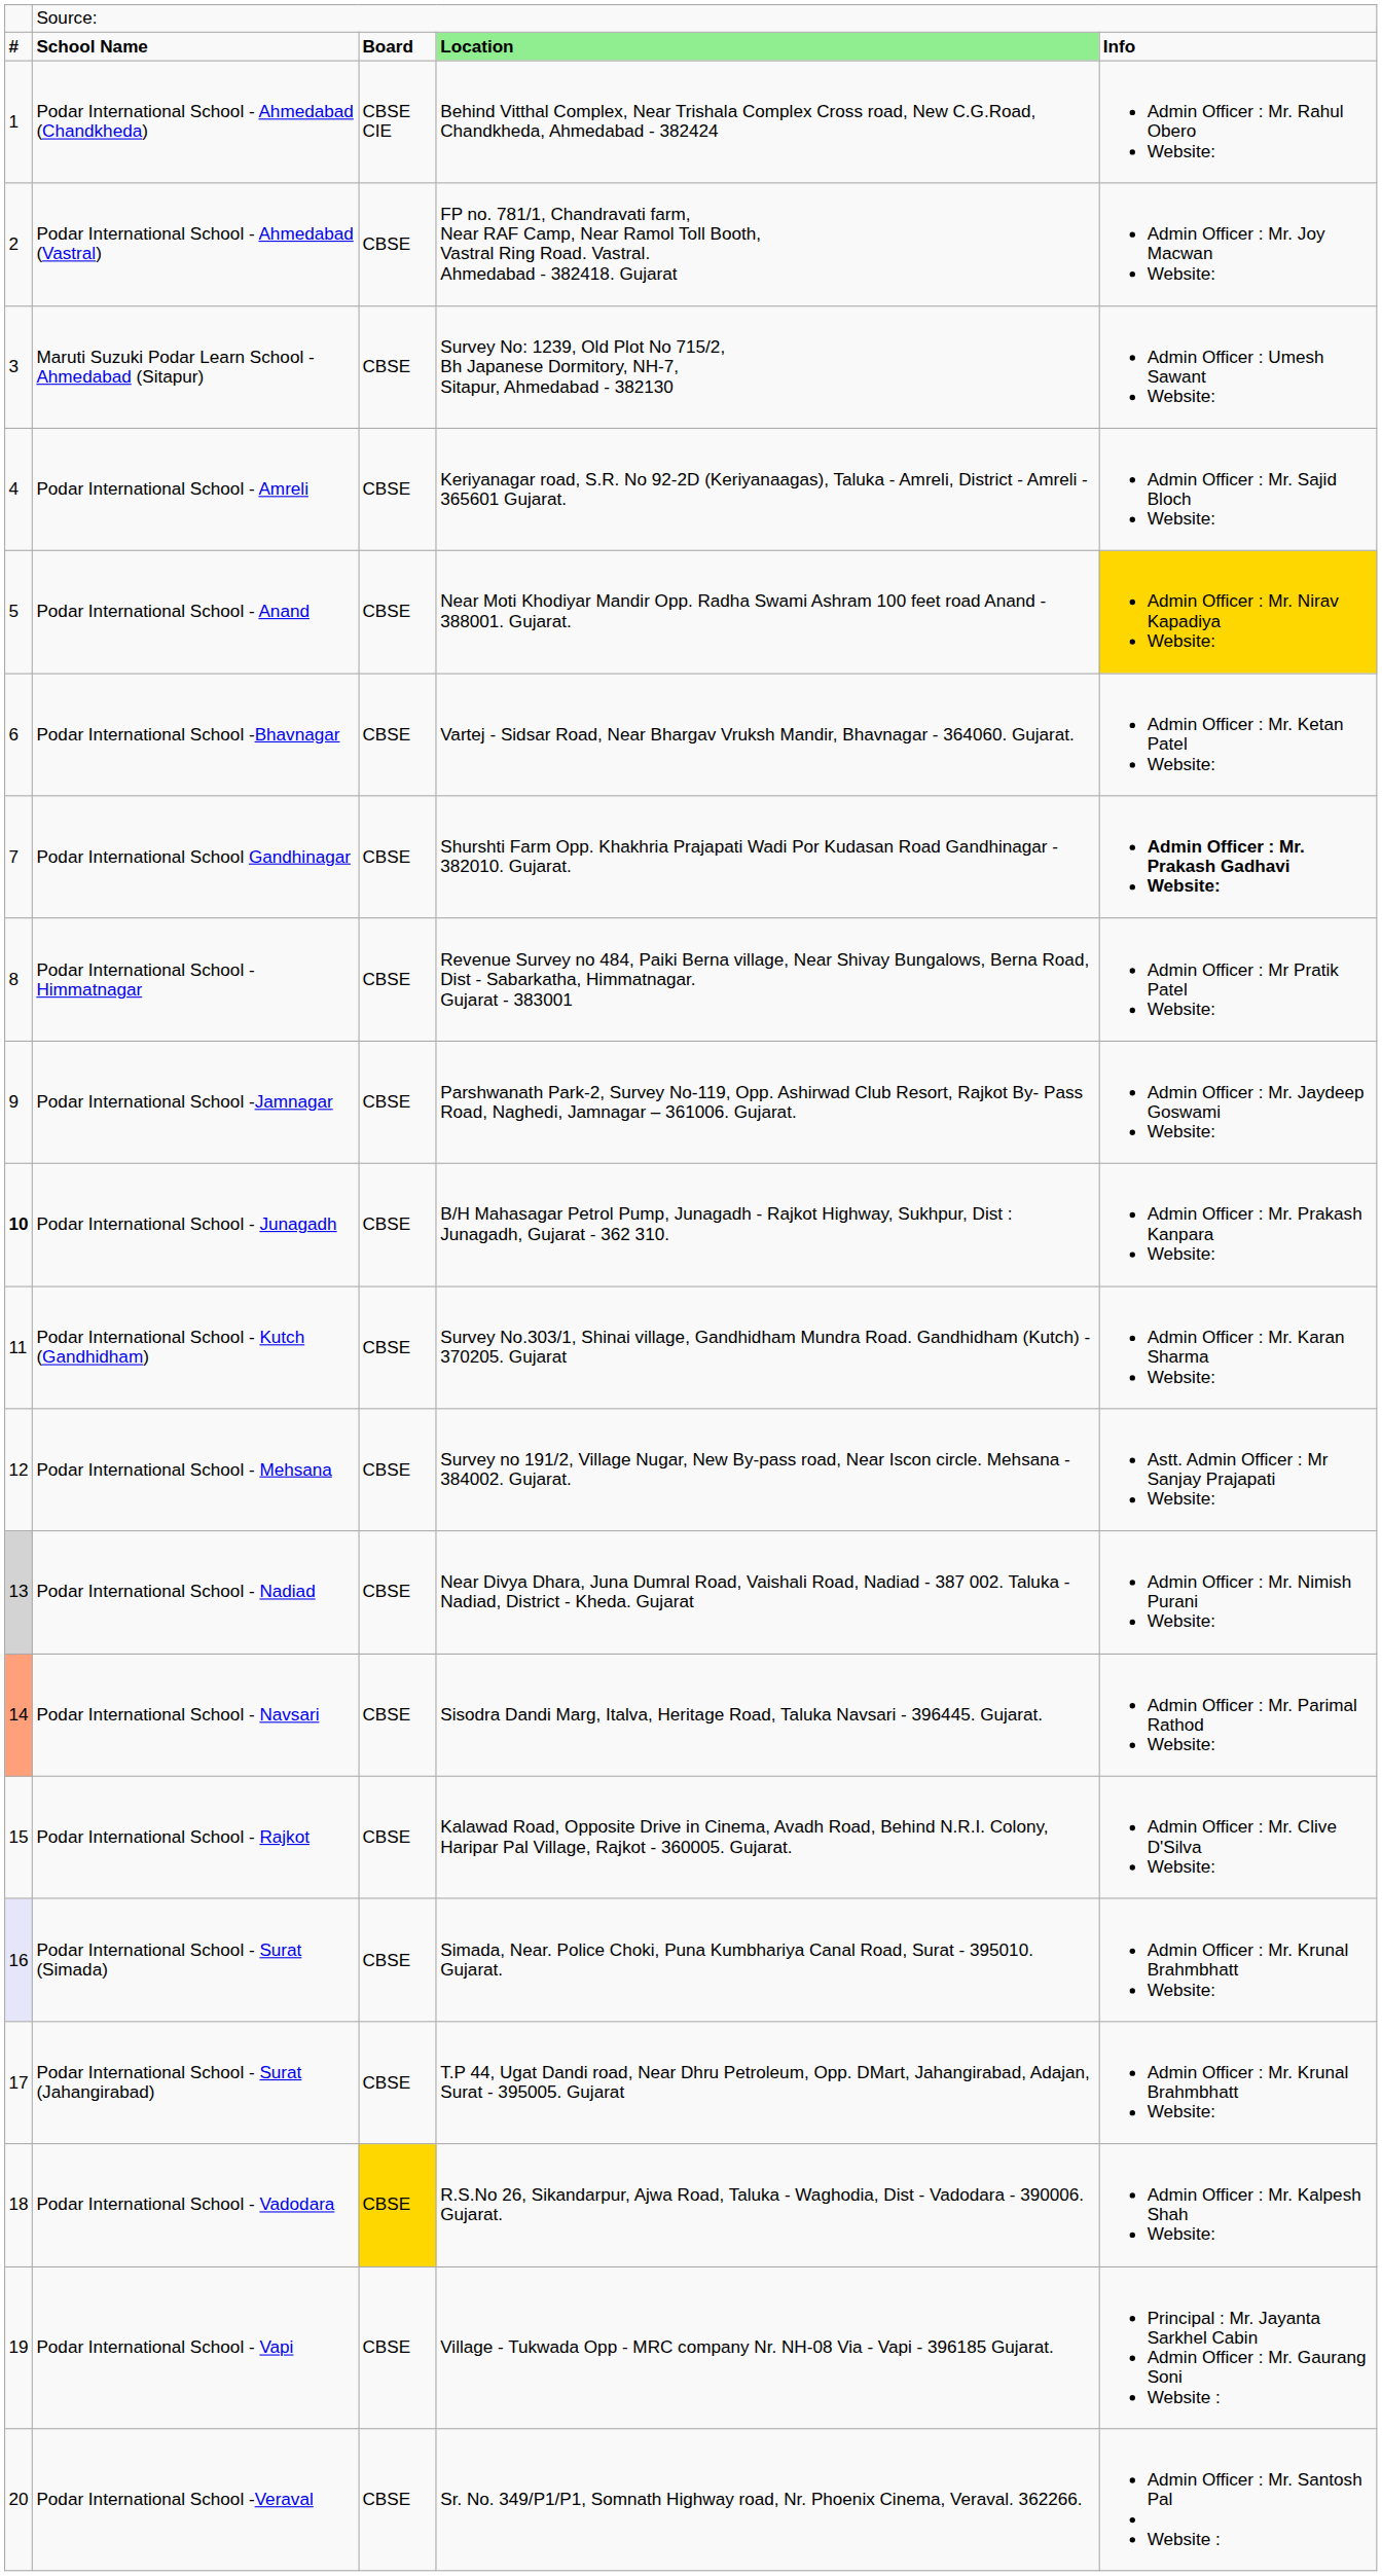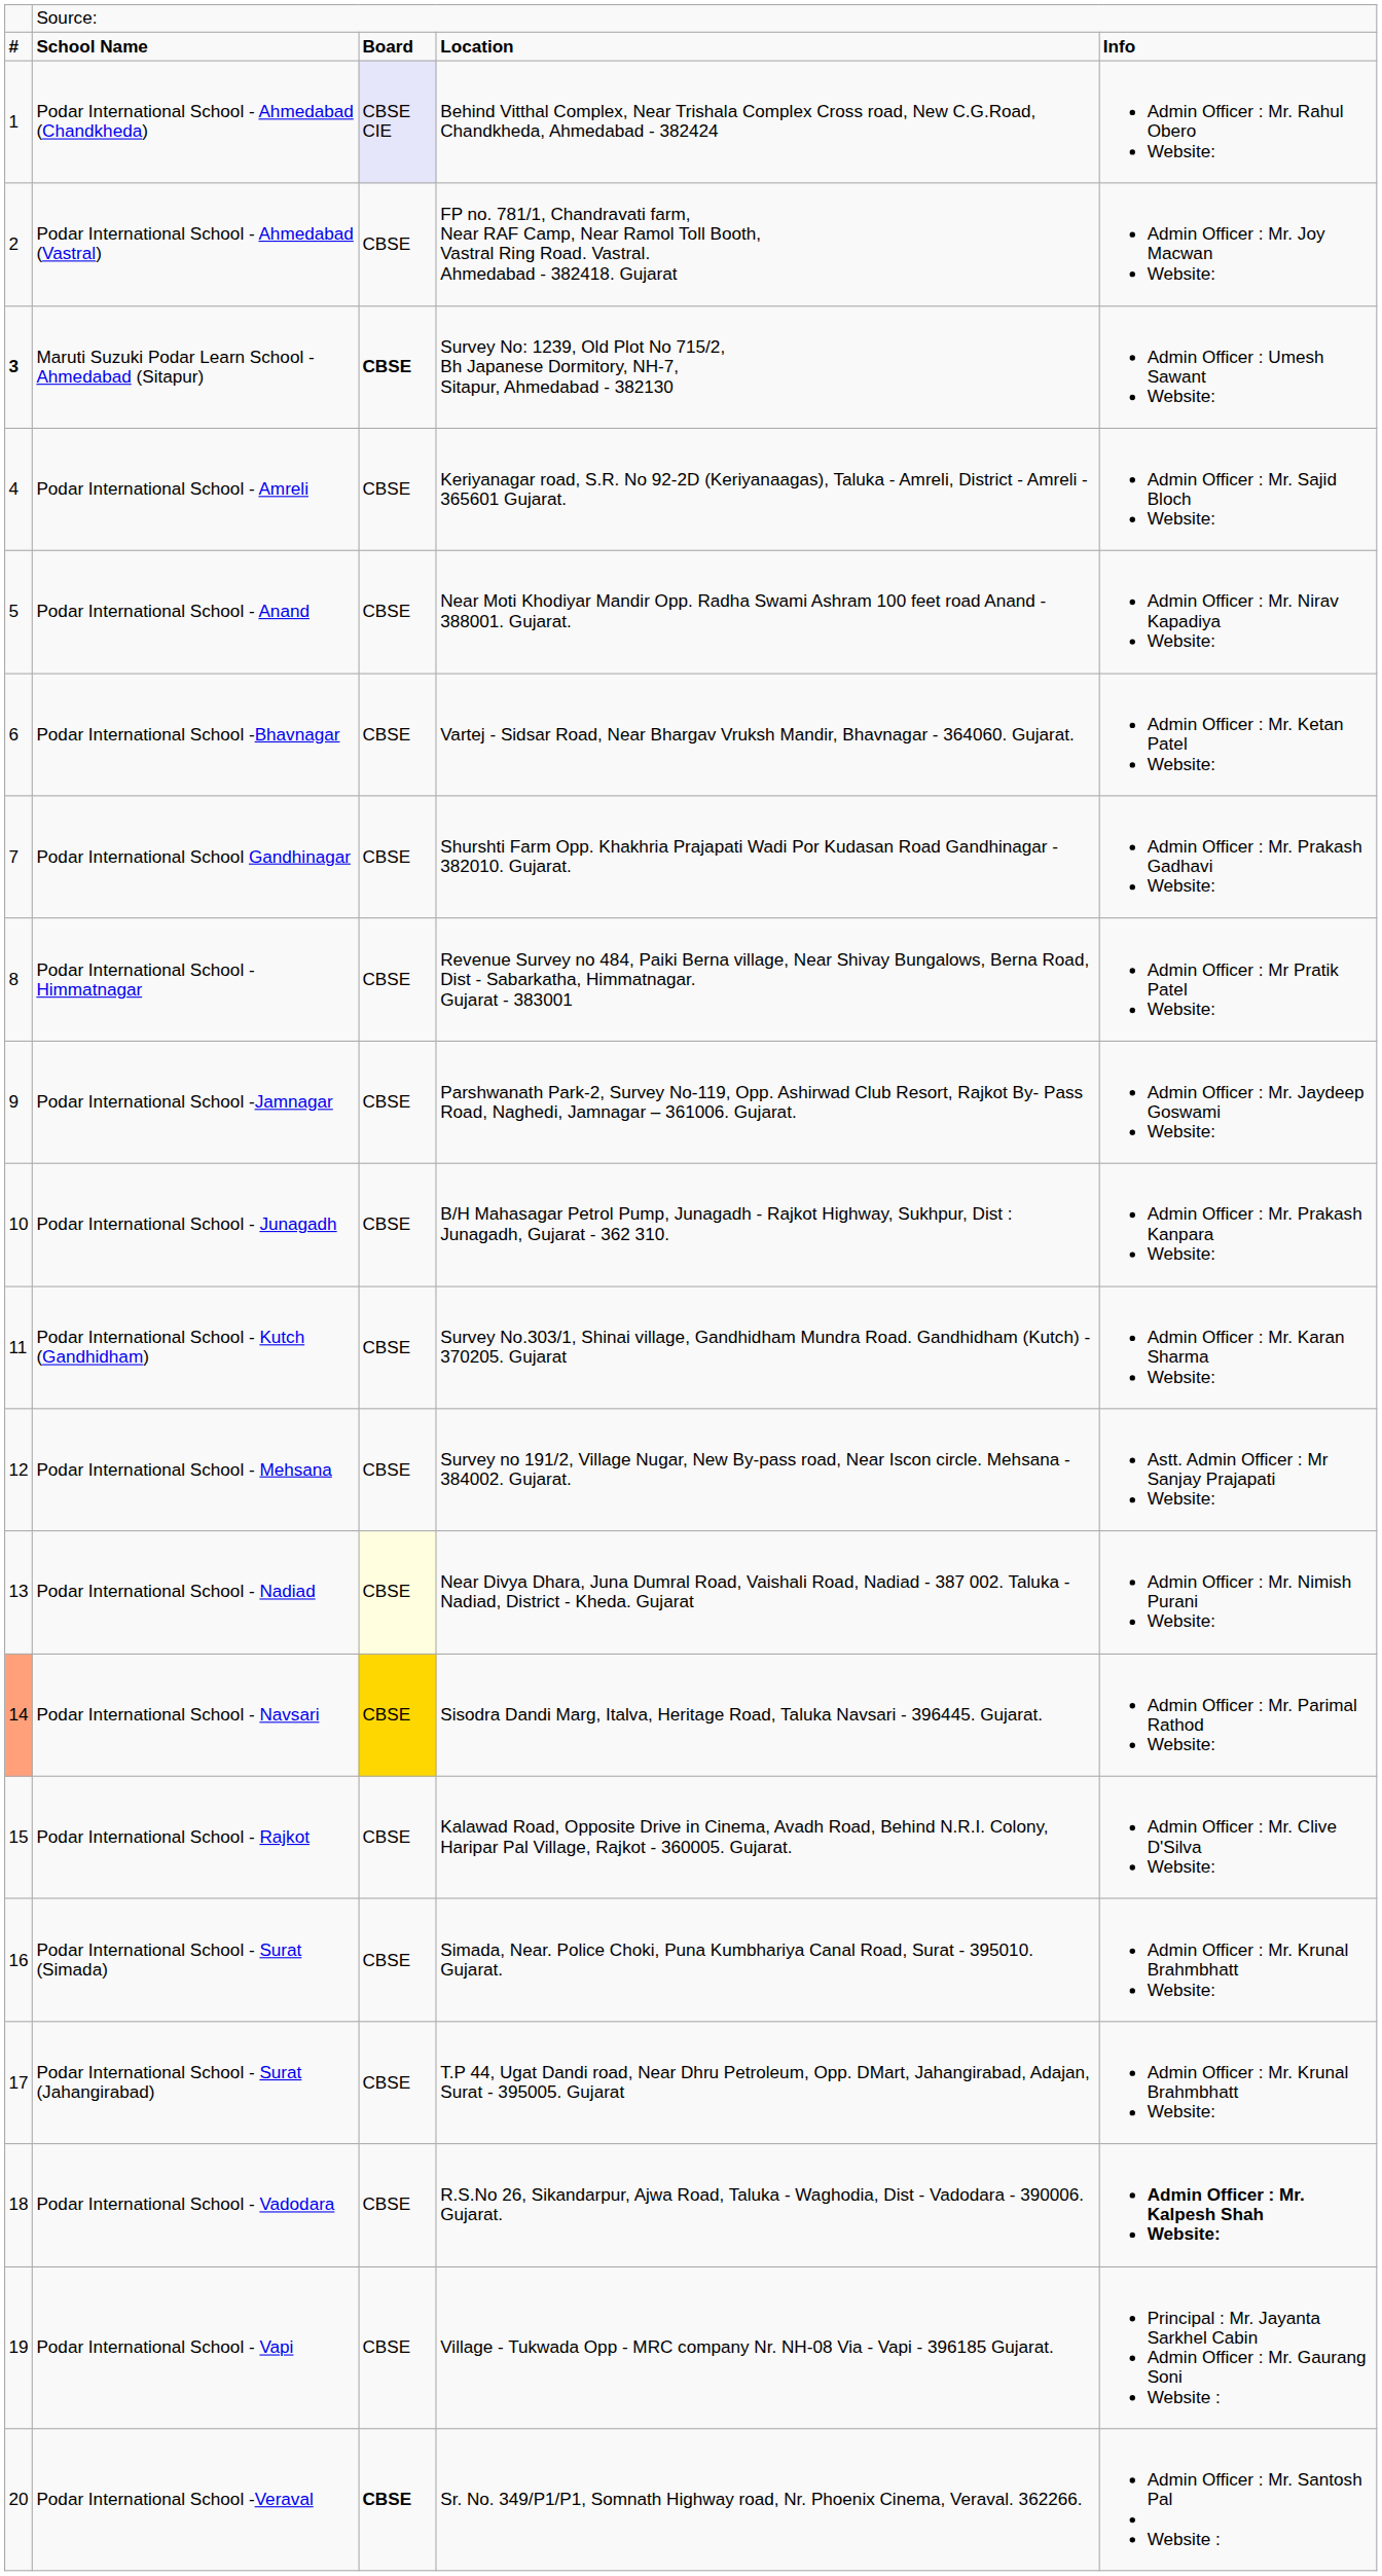School Name | column 4: lightgreen background -> no background
Podar International School - Ahmedabad (Chandkheda) | column 3: no background -> lavender background
Maruti Suzuki Podar Learn School - Ahmedabad (Sitapur) | column 1: normal -> bold
Maruti Suzuki Podar Learn School - Ahmedabad (Sitapur) | column 3: normal -> bold
Podar International School - Anand | column 5: gold background -> no background
Podar International School Gandhinagar | column 5: bold -> normal
Podar International School - Junagadh | column 1: bold -> normal
Podar International School - Nadiad | column 1: lightgrey background -> no background
Podar International School - Nadiad | column 3: no background -> lightyellow background
Podar International School - Navsari | column 3: no background -> gold background
Podar International School - Surat (Simada) | column 1: lavender background -> no background
Podar International School - Vadodara | column 3: gold background -> no background
Podar International School - Vadodara | column 5: normal -> bold
Podar International School -Veraval | column 3: normal -> bold
